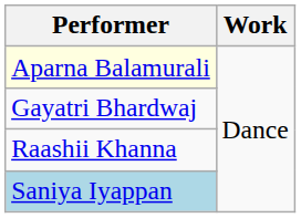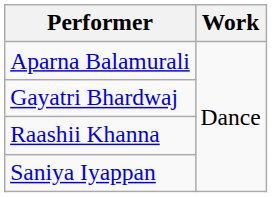Aparna Balamurali | Performer: lightyellow background -> no background
Saniya Iyappan | Performer: lightblue background -> no background
